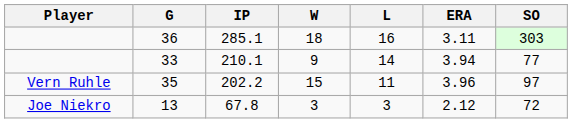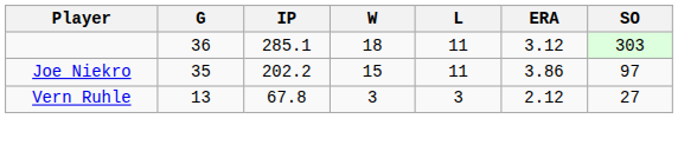36 | L: 16 -> 11
36 | ERA: 3.11 -> 3.12
- row: 33 | 210.1 | 9 | 14 | 3.94 | 77
35 | Player: Vern Ruhle -> Joe Niekro
35 | ERA: 3.96 -> 3.86
13 | Player: Joe Niekro -> Vern Ruhle
13 | SO: 72 -> 27
